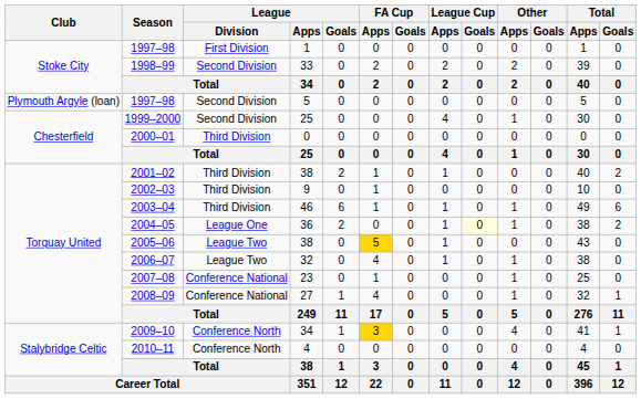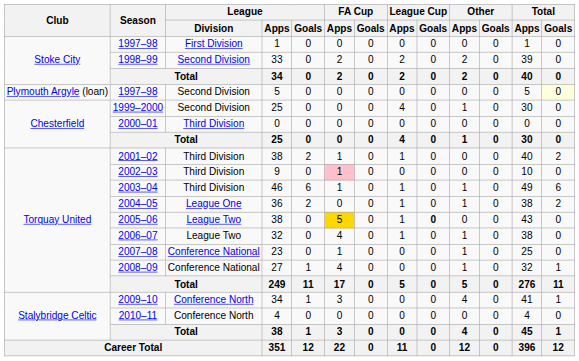1997–98 / 5 | Total / Goals: no background -> lightyellow background
2002–03 | FA Cup / Apps: no background -> pink background
2004–05 | League Cup / Goals: lightyellow background -> no background
2005–06 | League Cup / Goals: normal -> bold
2009–10 | FA Cup / Apps: gold background -> no background
